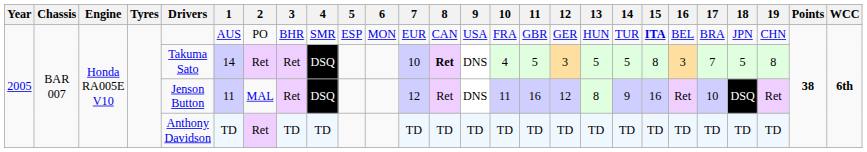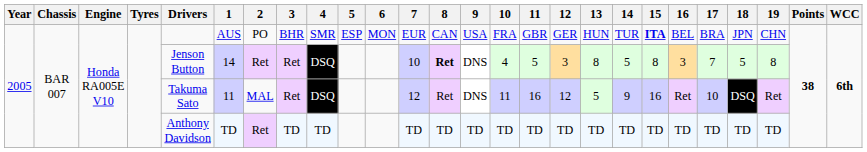row 3 | Drivers: Takuma Sato -> Jenson Button
row 3 | 13: 5 -> 8
row 4 | Drivers: Jenson Button -> Takuma Sato
row 4 | 13: 8 -> 5
